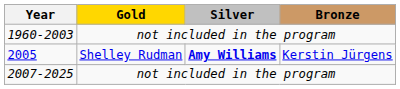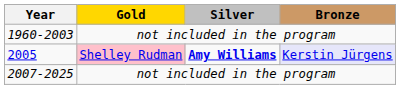2005 | Gold: no background -> pink background
2005 | Bronze: no background -> lavender background
